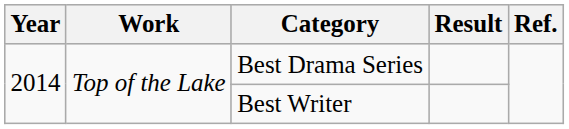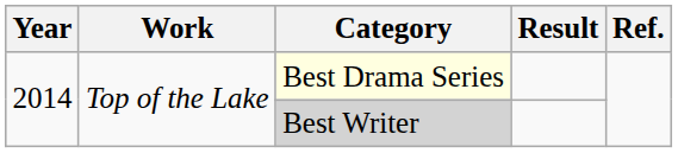Best Drama Series | Category: no background -> lightyellow background
Best Writer | Category: no background -> lightgrey background
